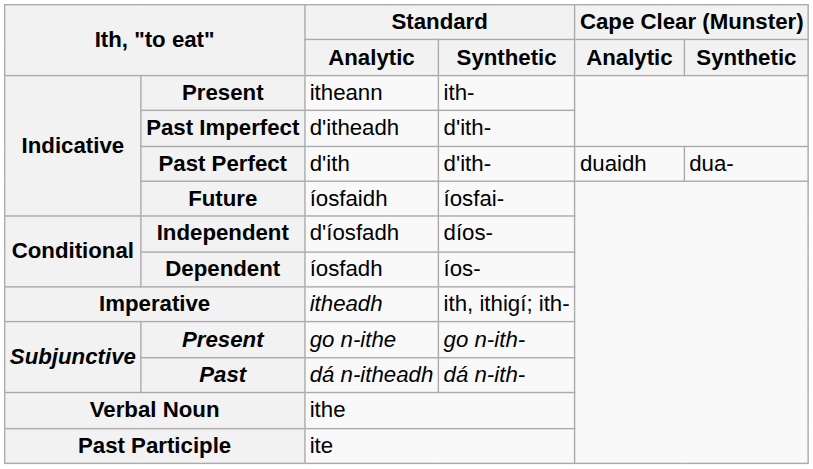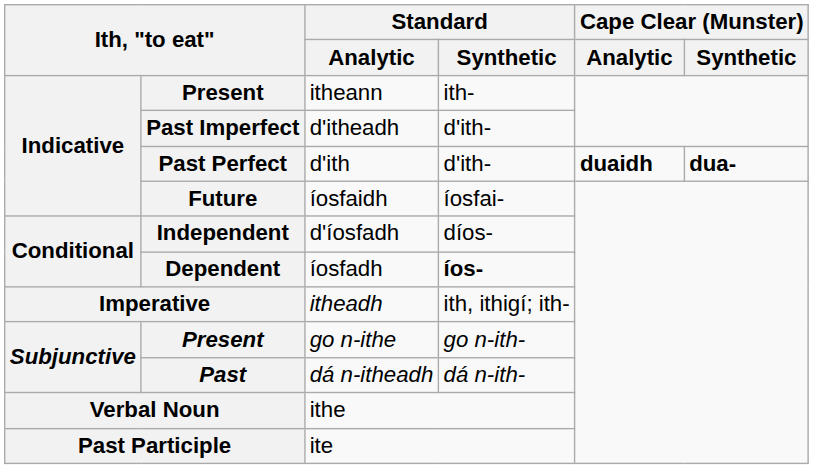Past Perfect | Cape Clear (Munster) / Analytic: normal -> bold
Past Perfect | Cape Clear (Munster) / Synthetic: normal -> bold
Dependent | Standard / Synthetic: normal -> bold
